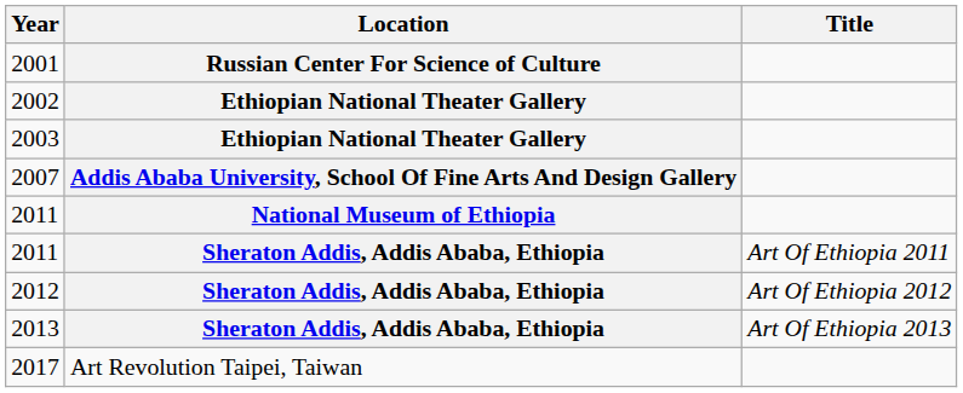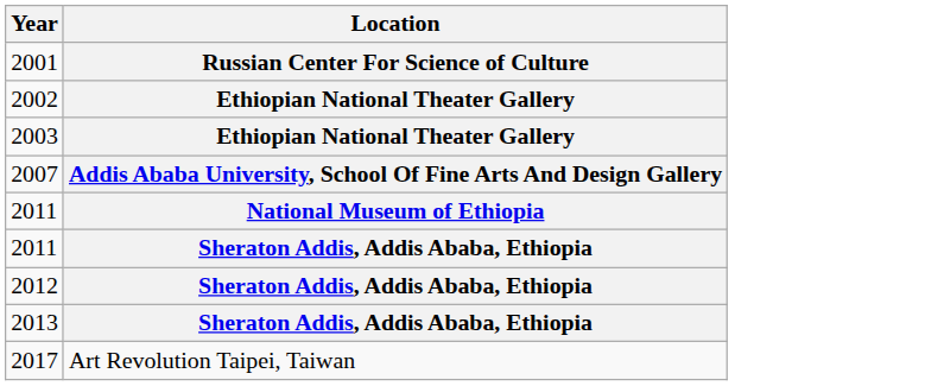- column: Title | Art Of Ethiopia 2011 | Art Of Ethiopia 2012 | Art Of Ethiopia 2013
